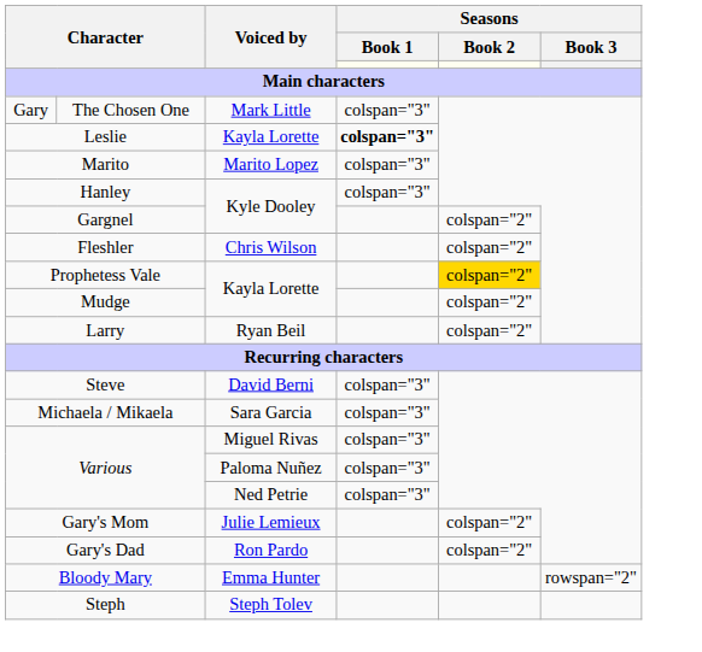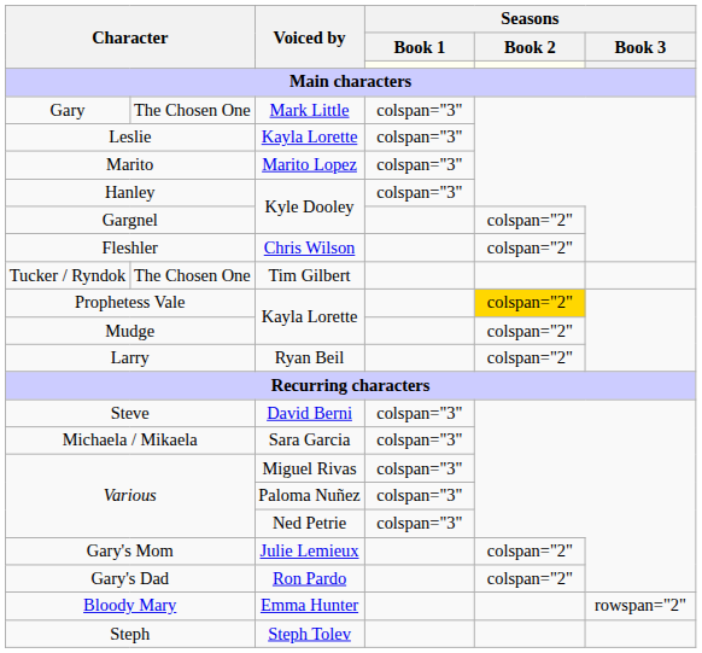Leslie | Seasons / Book 1: bold -> normal
+ row: Tucker / Ryndok | The Chosen One | Tim Gilbert
